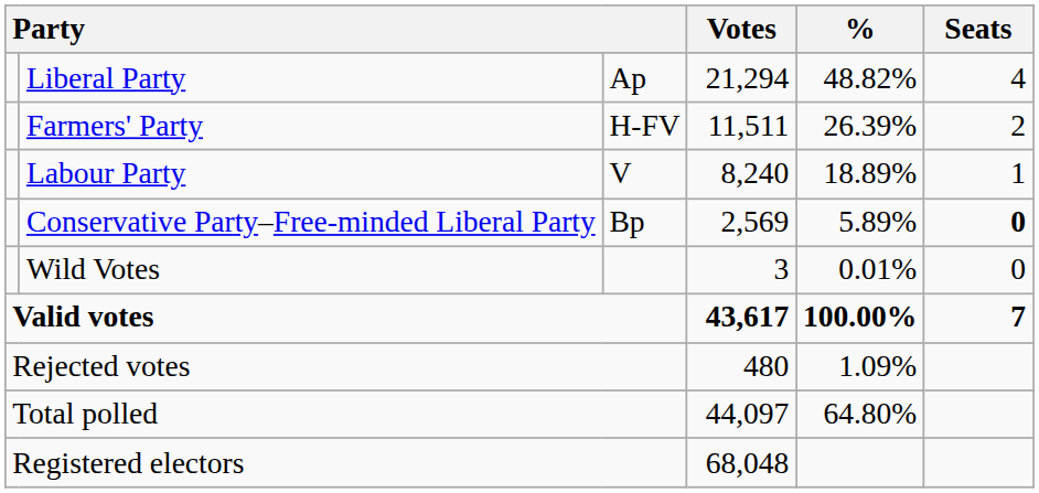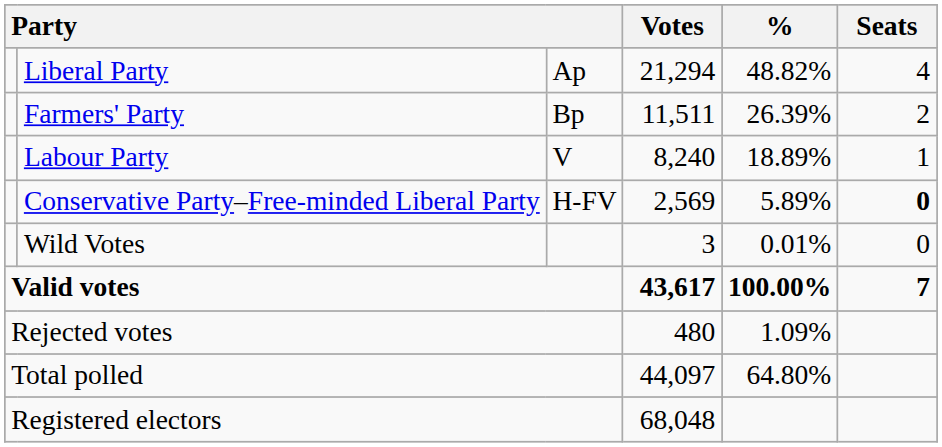Farmers' Party | column 3: H-FV -> Bp
Conservative Party–Free-minded Liberal Party | column 3: Bp -> H-FV
